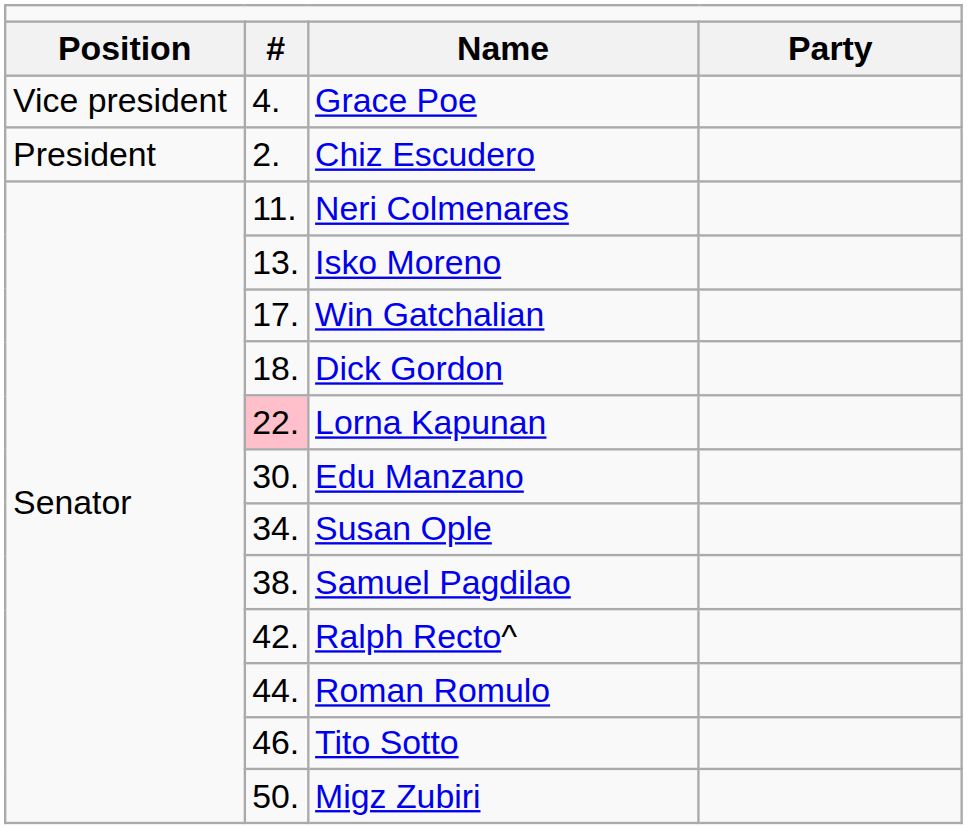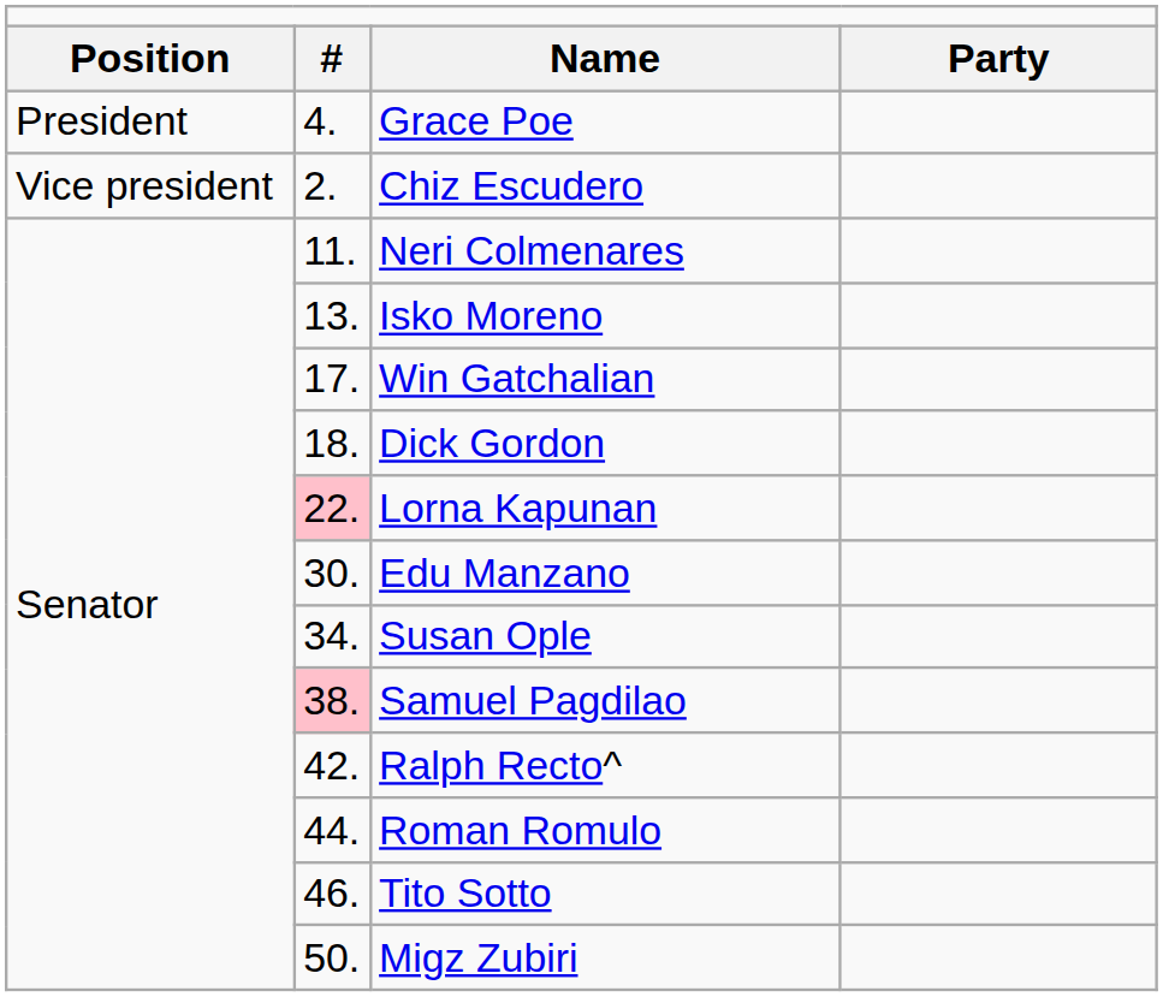Grace Poe | column 1: Vice president -> President
Chiz Escudero | column 1: President -> Vice president
Samuel Pagdilao | column 2: no background -> pink background
